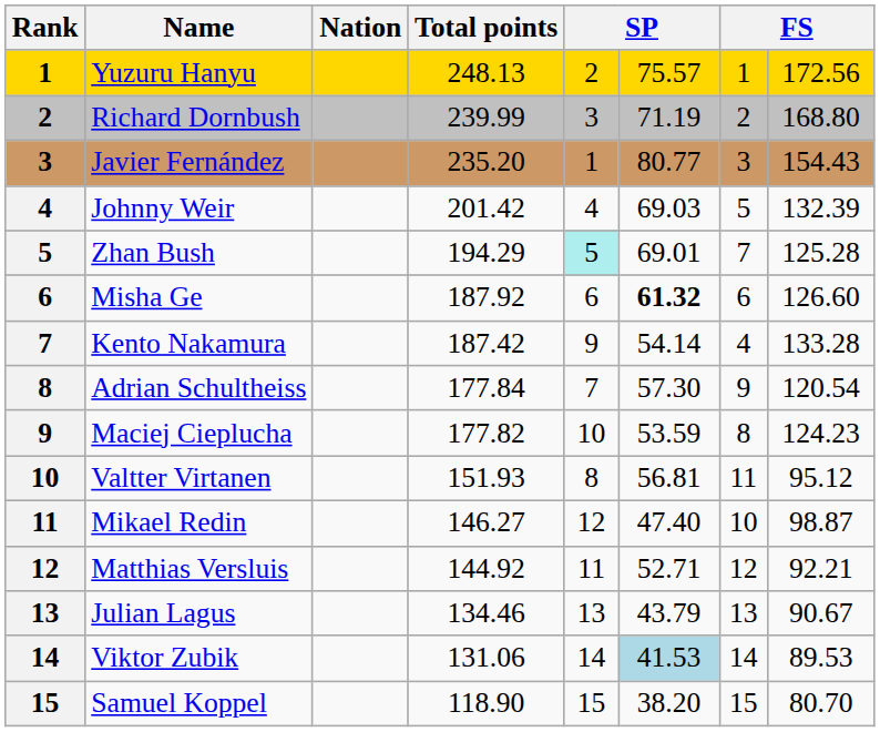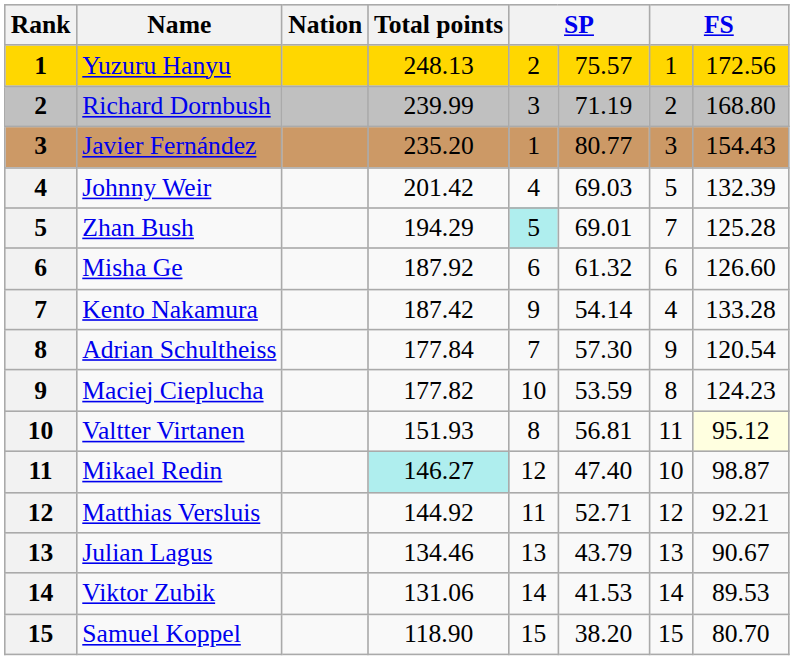Misha Ge | column 6: bold -> normal
Valtter Virtanen | column 8: no background -> lightyellow background
Mikael Redin | Total points: no background -> paleturquoise background
Viktor Zubik | column 6: lightblue background -> no background
